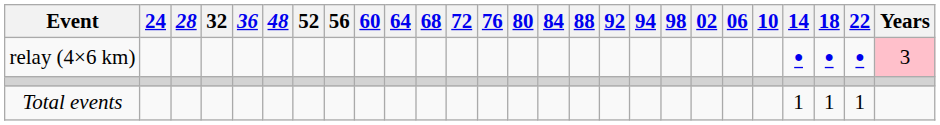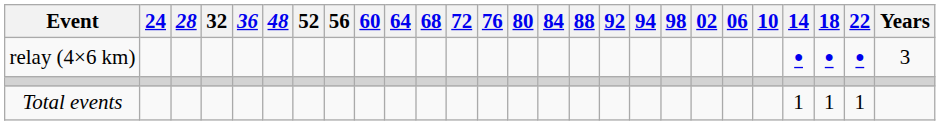relay (4×6 km) | Years: pink background -> no background
